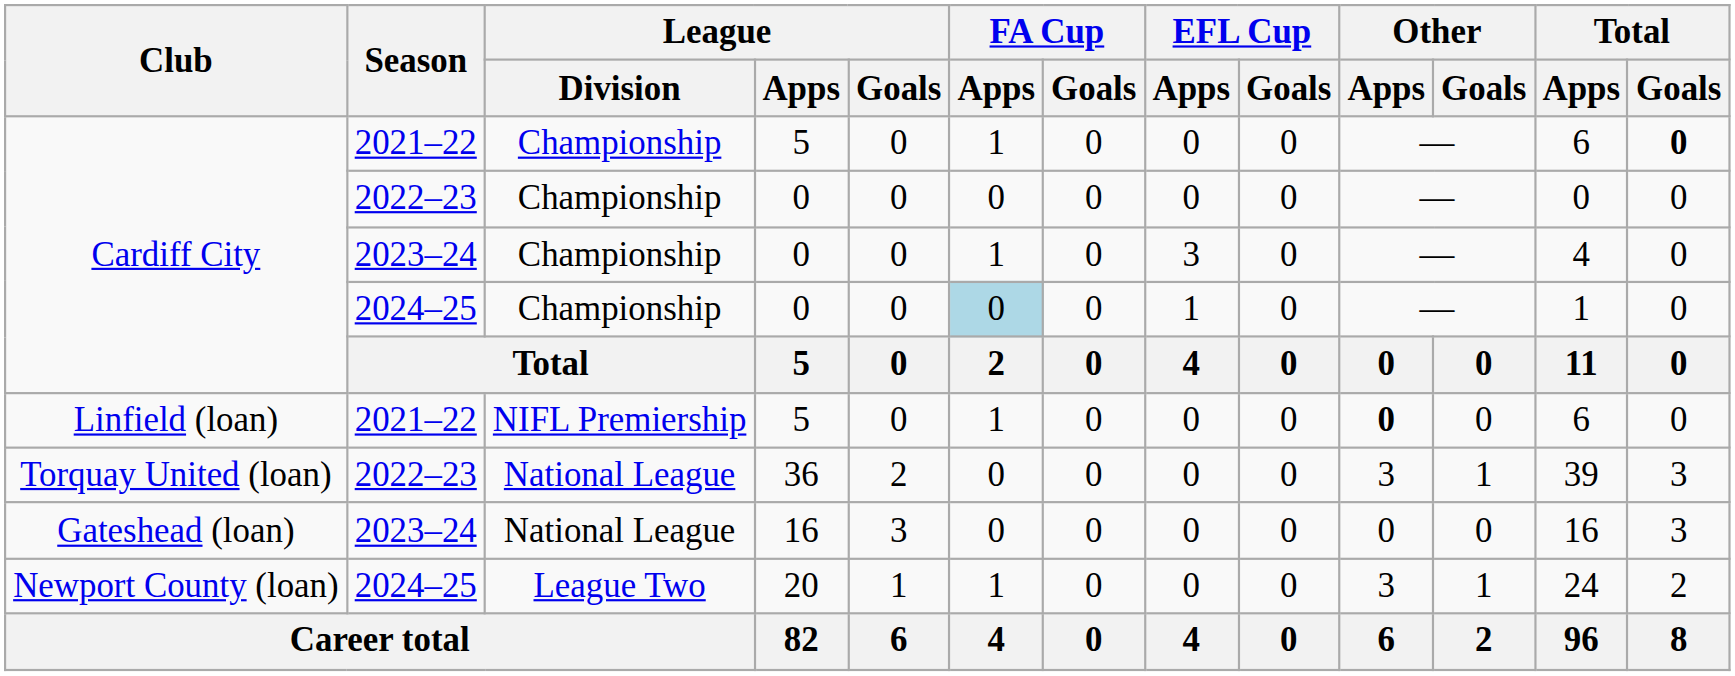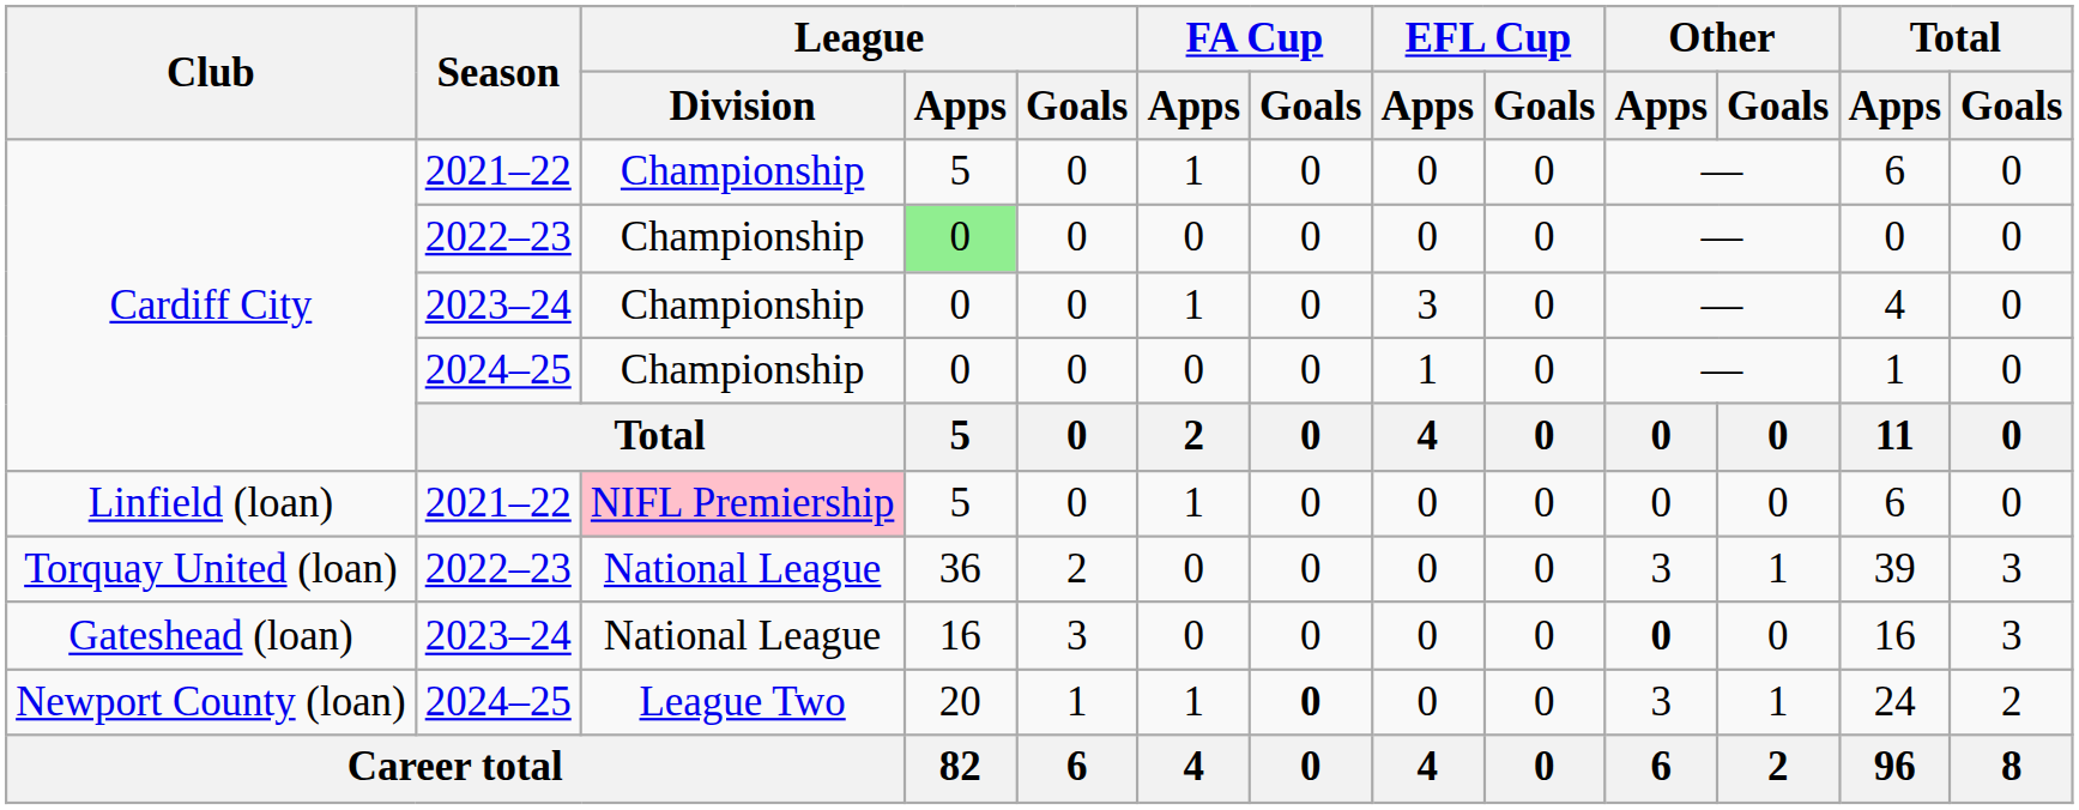Cardiff City / 2021–22 | Total / Goals: bold -> normal
Cardiff City / 2022–23 | League / Apps: no background -> lightgreen background
Cardiff City / 2024–25 | FA Cup / Apps: lightblue background -> no background
Linfield (loan) | League / Division: no background -> pink background
Linfield (loan) | Other / Apps: bold -> normal
Gateshead (loan) | Other / Apps: normal -> bold
Newport County (loan) | FA Cup / Goals: normal -> bold
